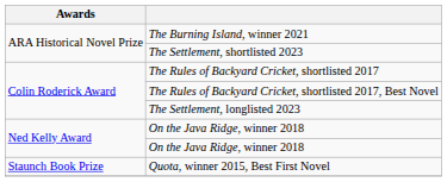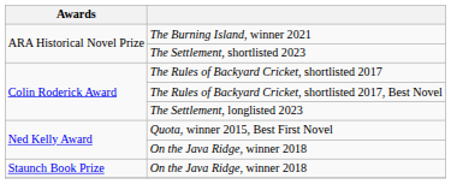row 7 | column 2: On the Java Ridge, winner 2018 -> Quota, winner 2015, Best First Novel
row 9 | column 2: Quota, winner 2015, Best First Novel -> On the Java Ridge, winner 2018
